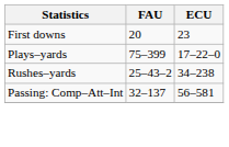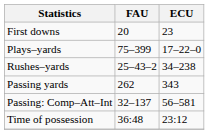+ row: Passing yards | 262 | 343
+ row: Time of possession | 36:48 | 23:12
